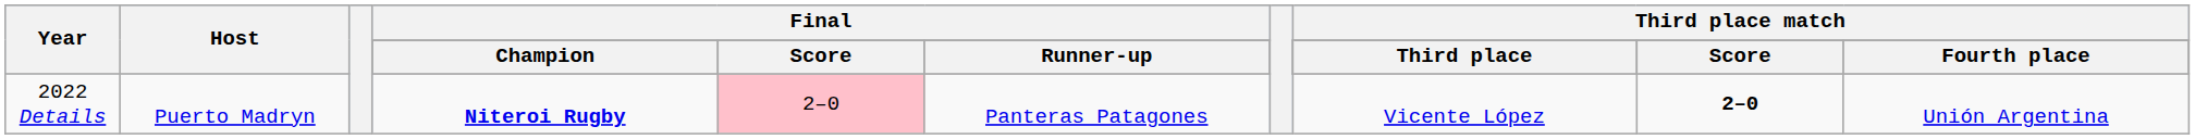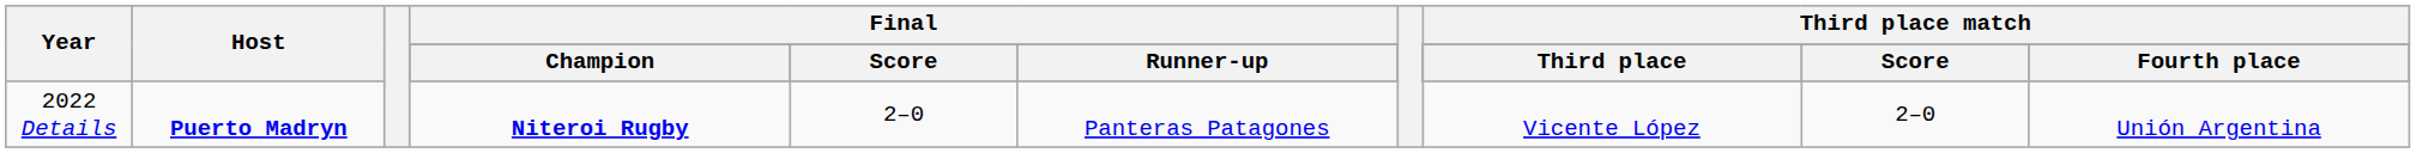2022 Details | Host: normal -> bold
2022 Details | Final / Score: pink background -> no background
2022 Details | Third place match / Score: bold -> normal
